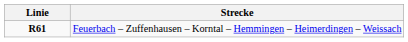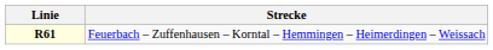row 2 | Linie: no background -> lightyellow background
